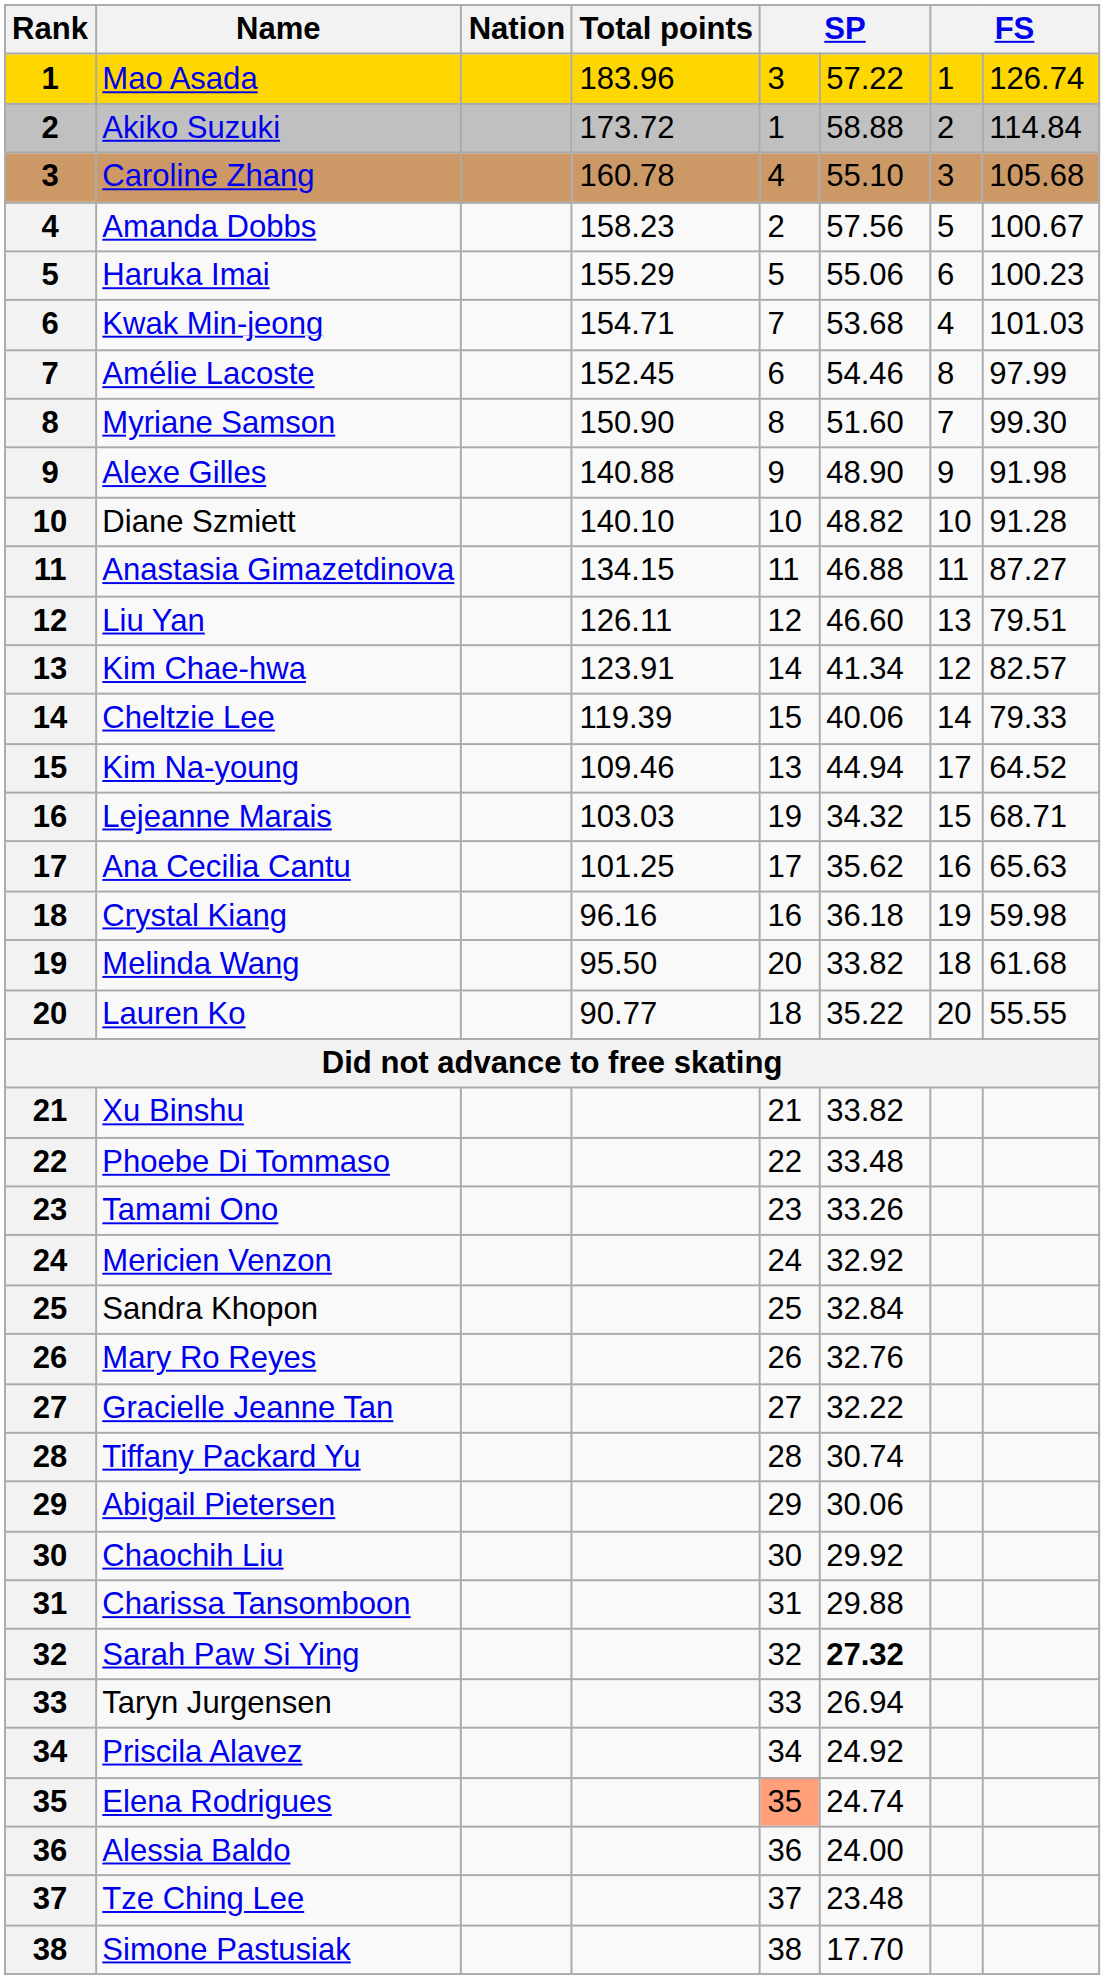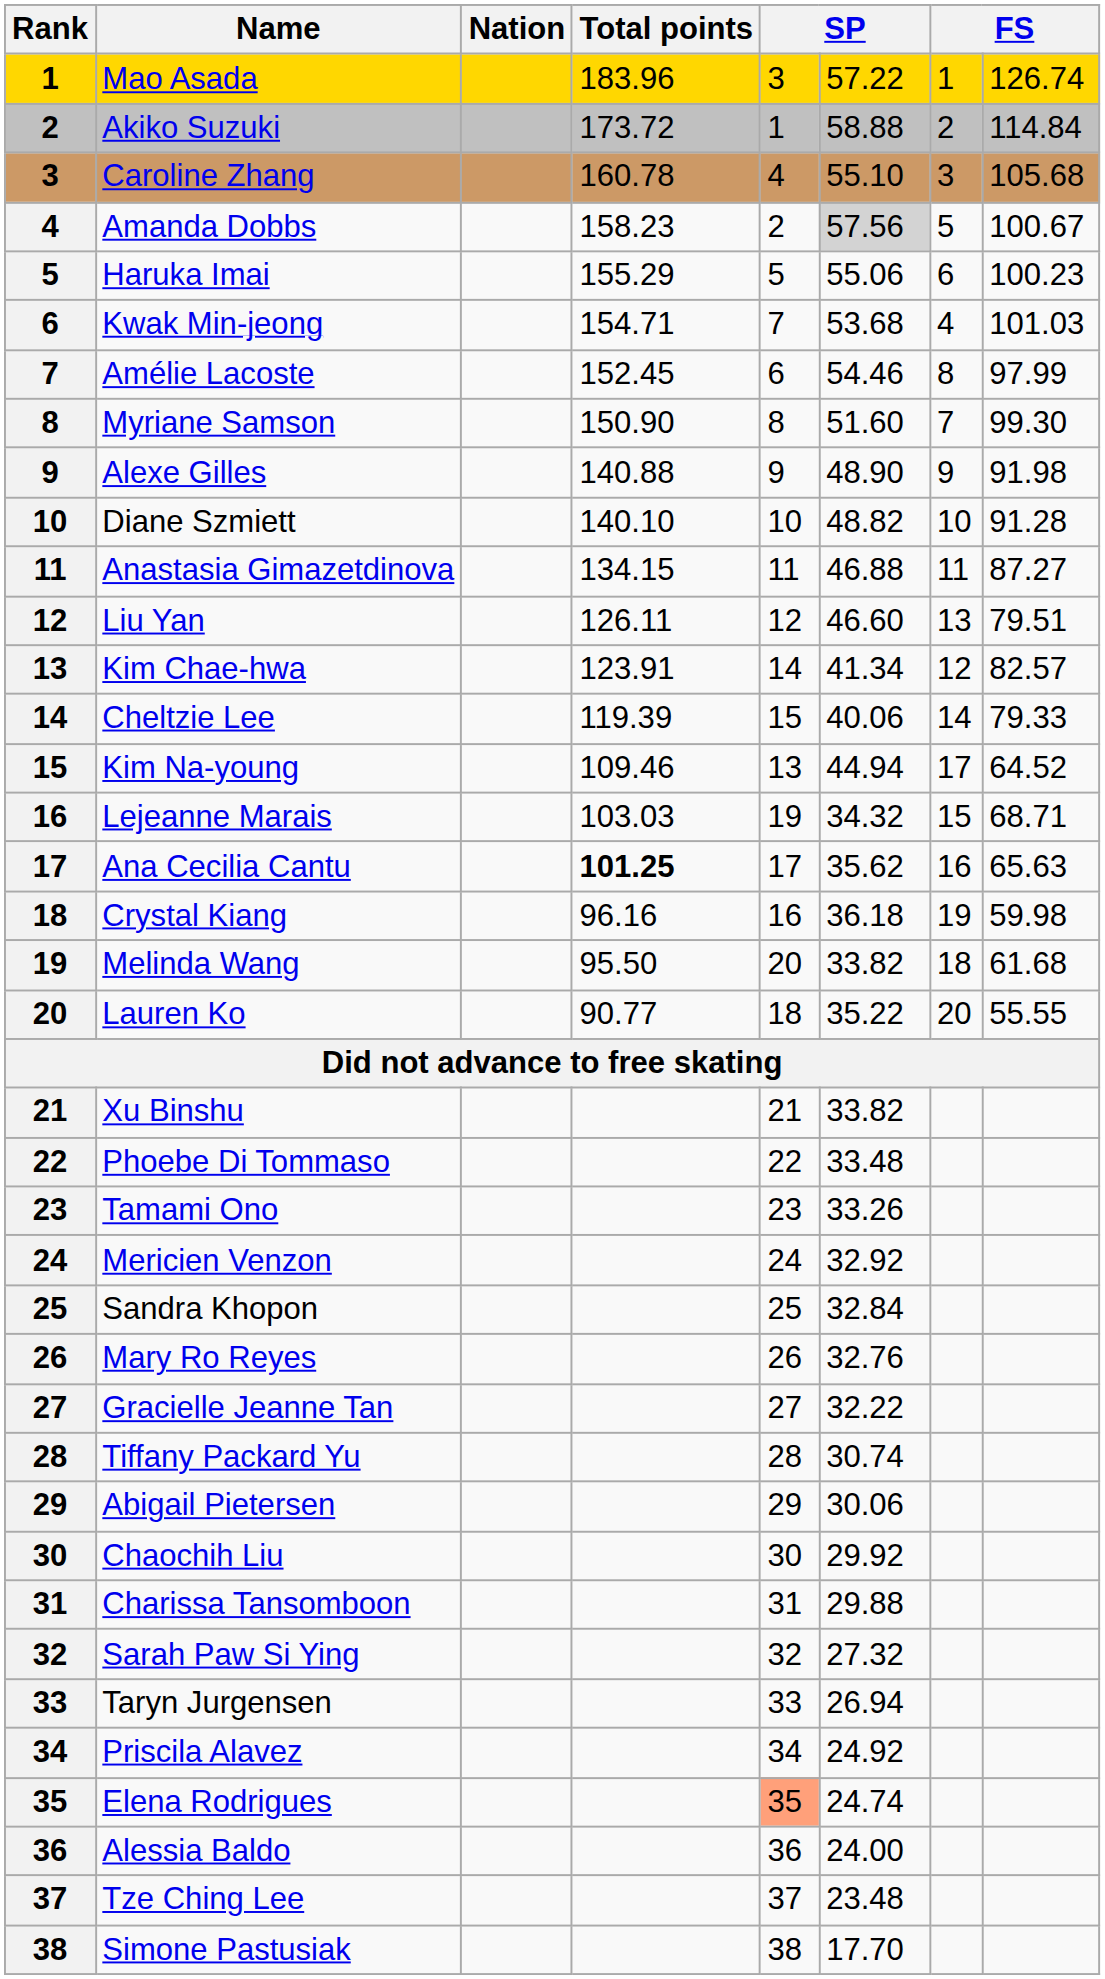Amanda Dobbs | column 6: no background -> lightgrey background
Ana Cecilia Cantu | Total points: normal -> bold
Sarah Paw Si Ying | column 6: bold -> normal
